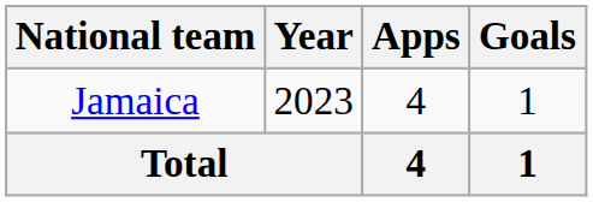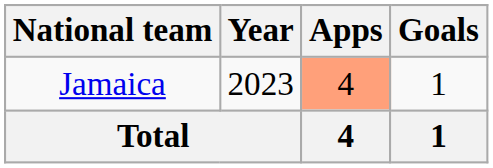Jamaica | Apps: no background -> lightsalmon background
